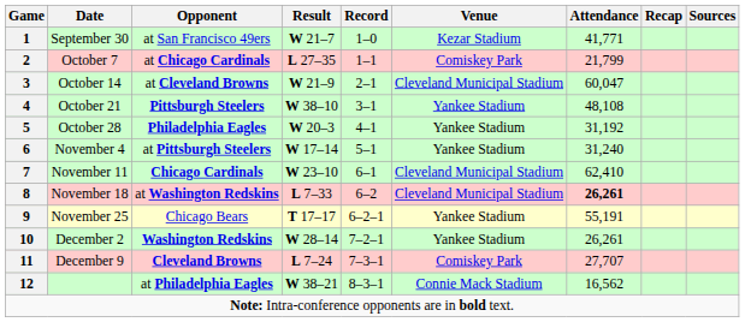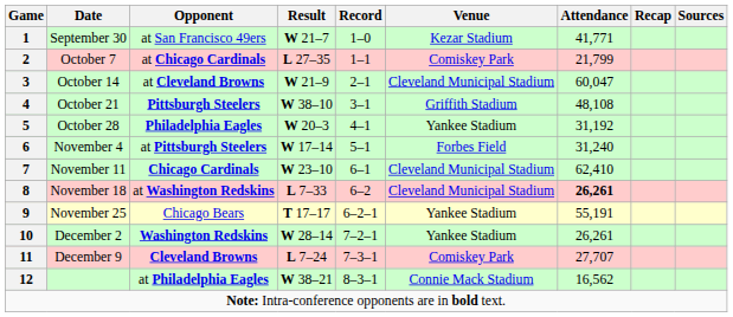4 | Venue: Yankee Stadium -> Griffith Stadium
6 | Venue: Yankee Stadium -> Forbes Field
